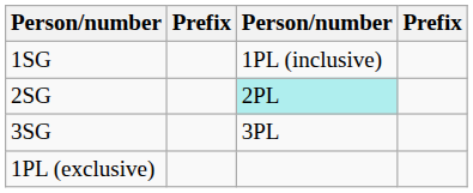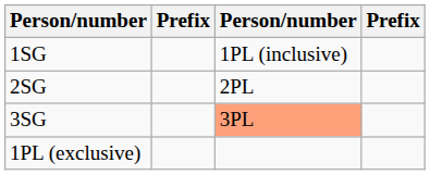2SG | column 3: paleturquoise background -> no background
3SG | column 3: no background -> lightsalmon background
